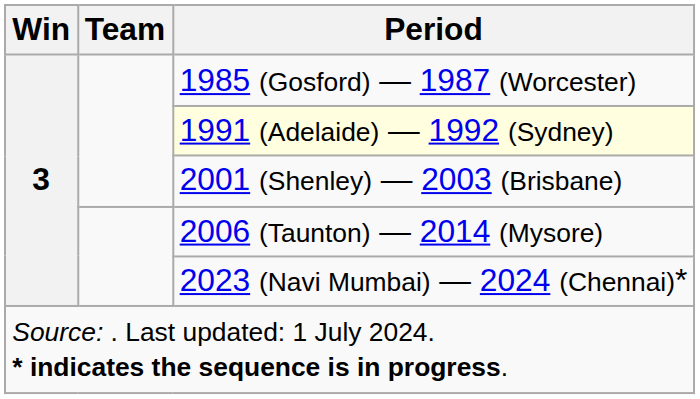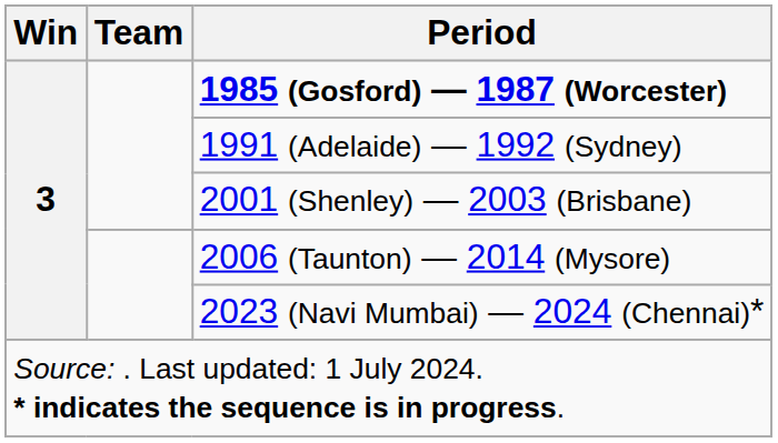1985 (Gosford) — 1987 (Worcester) | Period: normal -> bold
1991 (Adelaide) — 1992 (Sydney) | Period: lightyellow background -> no background
